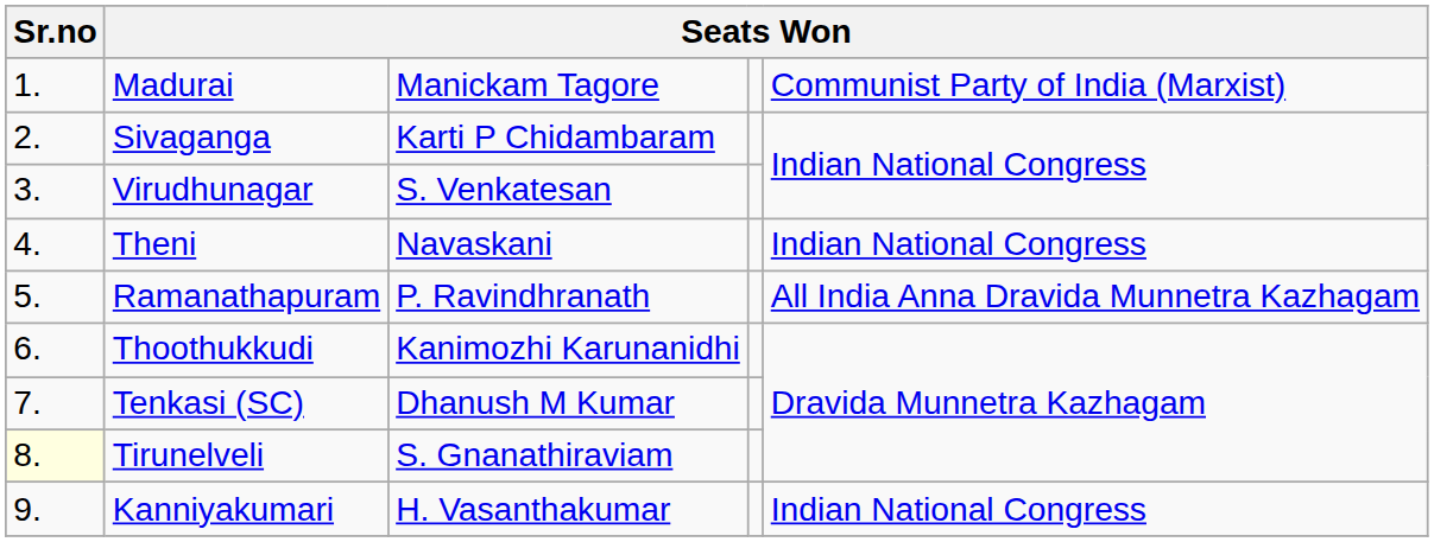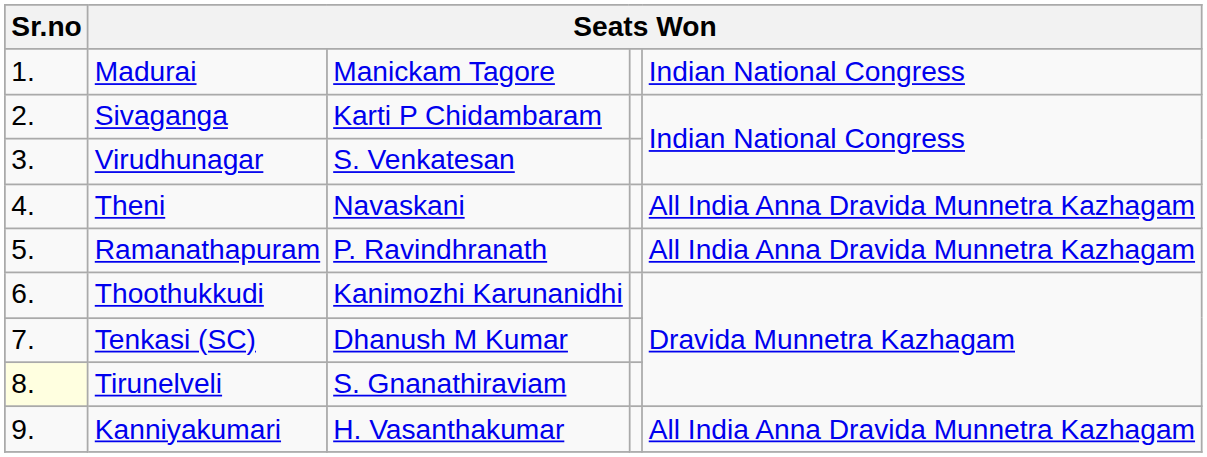Madurai | column 5: Communist Party of India (Marxist) -> Indian National Congress
Theni | column 5: Indian National Congress -> All India Anna Dravida Munnetra Kazhagam
Kanniyakumari | column 5: Indian National Congress -> All India Anna Dravida Munnetra Kazhagam
